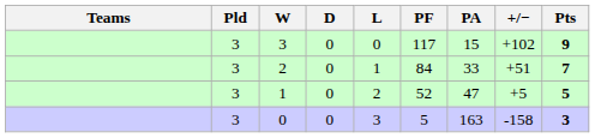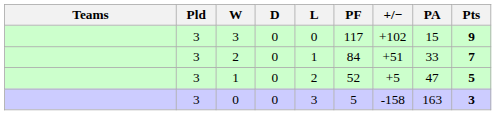columns swapped: PA <-> +/−
